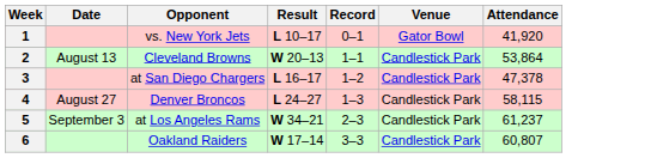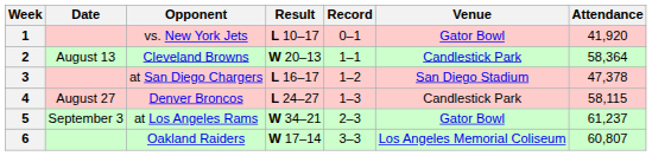2 | Attendance: 53,864 -> 58,364
3 | Venue: Candlestick Park -> San Diego Stadium
5 | Venue: Candlestick Park -> Gator Bowl
6 | Venue: Candlestick Park -> Los Angeles Memorial Coliseum
